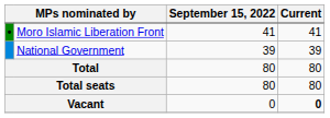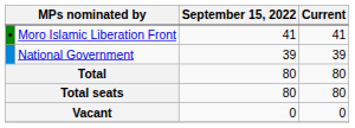Vacant | Current: bold -> normal
